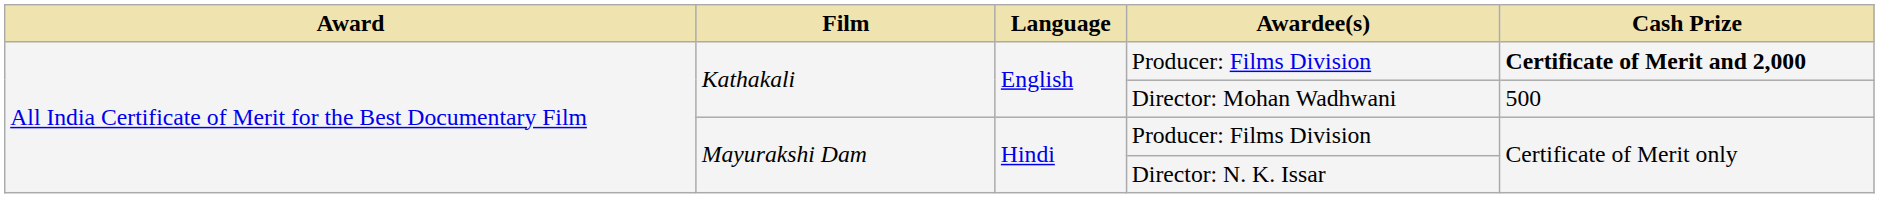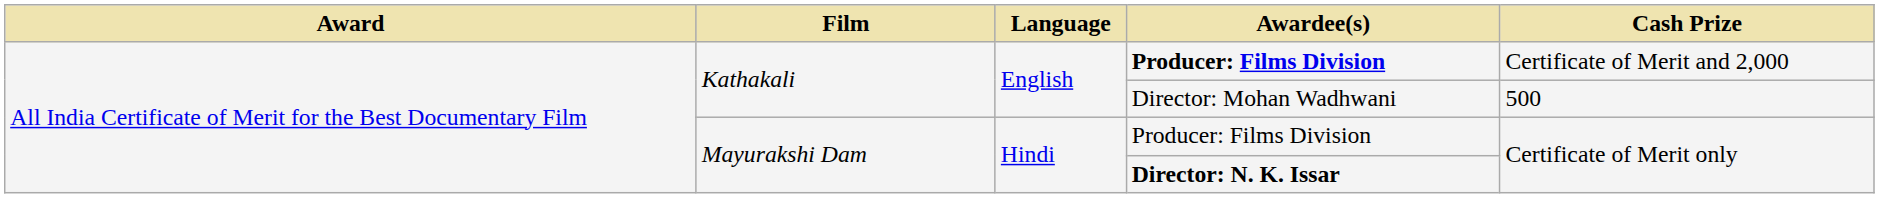row 2 | Awardee(s): normal -> bold
row 2 | Cash Prize: bold -> normal
row 5 | Awardee(s): normal -> bold
